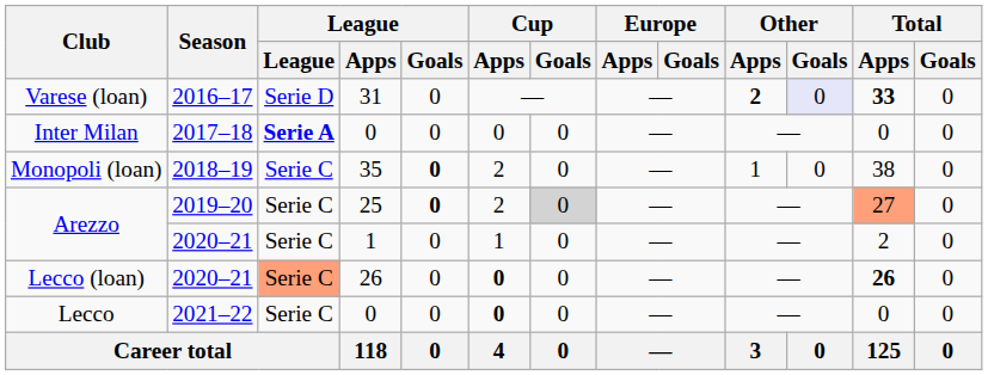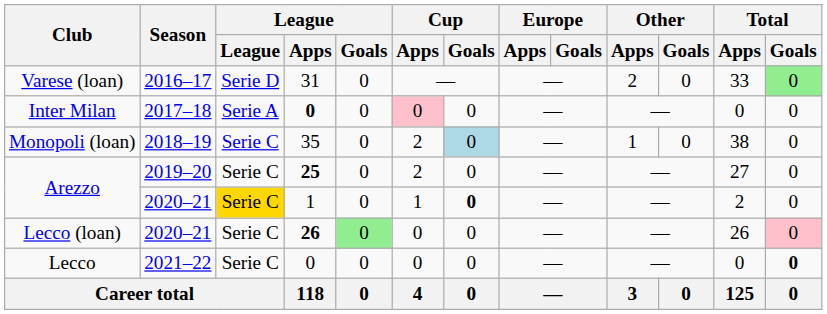Varese (loan) | Other / Apps: bold -> normal
Varese (loan) | Other / Goals: lavender background -> no background
Varese (loan) | Total / Apps: bold -> normal
Varese (loan) | Total / Goals: no background -> lightgreen background
Inter Milan | League: bold -> normal
Inter Milan | League / Apps: normal -> bold
Inter Milan | Cup / Apps: no background -> pink background
Monopoli (loan) | League / Goals: bold -> normal
Monopoli (loan) | Cup / Goals: no background -> lightblue background
Arezzo / 2019–20 | League / Apps: normal -> bold
Arezzo / 2019–20 | League / Goals: bold -> normal
Arezzo / 2019–20 | Cup / Goals: lightgrey background -> no background
Arezzo / 2019–20 | Total / Apps: lightsalmon background -> no background
Arezzo / 2020–21 | League: no background -> gold background
Arezzo / 2020–21 | Cup / Goals: normal -> bold
Lecco (loan) | League: lightsalmon background -> no background
Lecco (loan) | League / Apps: normal -> bold
Lecco (loan) | League / Goals: no background -> lightgreen background
Lecco (loan) | Cup / Apps: bold -> normal
Lecco (loan) | Total / Apps: bold -> normal
Lecco (loan) | Total / Goals: no background -> pink background
Lecco | Cup / Apps: bold -> normal
Lecco | Total / Goals: normal -> bold
